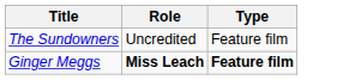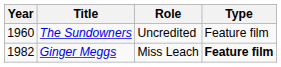+ column: Year | 1960 | 1982
Ginger Meggs | Role: bold -> normal
